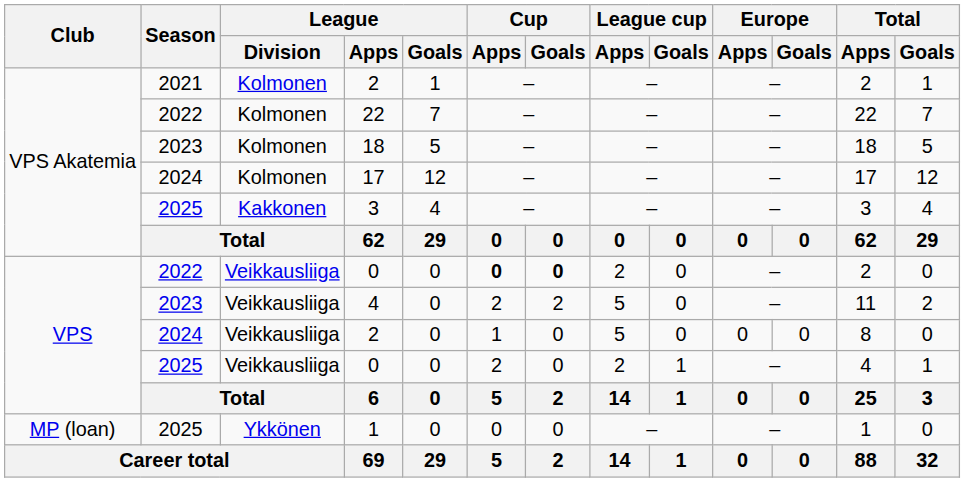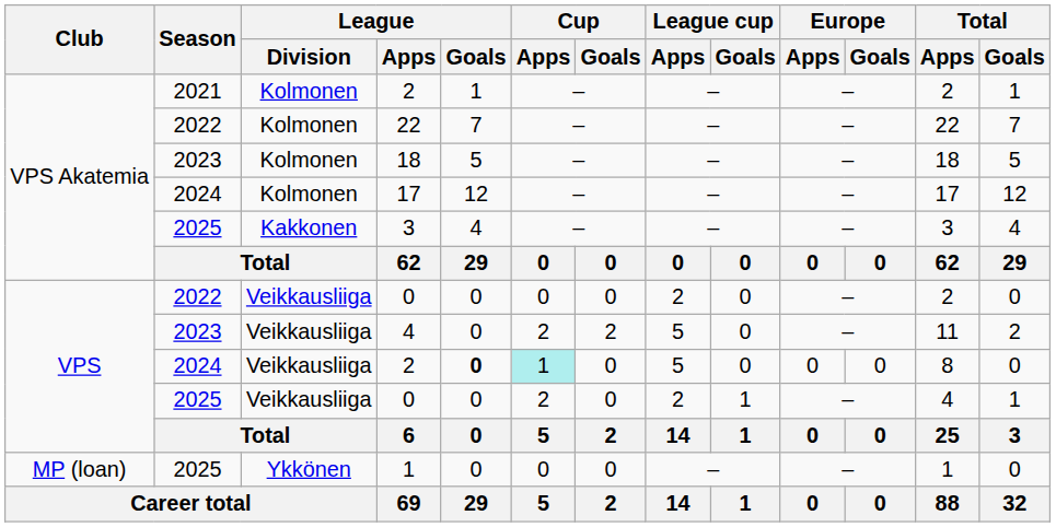2022 / 0 | Cup / Apps: bold -> normal
2022 / 0 | Cup / Goals: bold -> normal
2024 / 2 | League / Goals: normal -> bold
2024 / 2 | Cup / Apps: no background -> paleturquoise background
